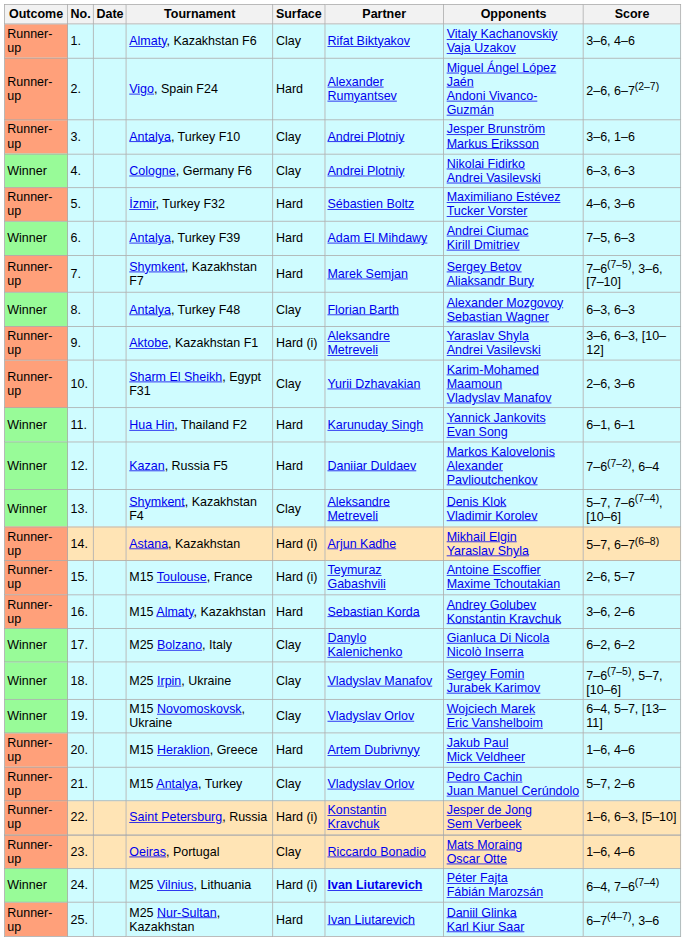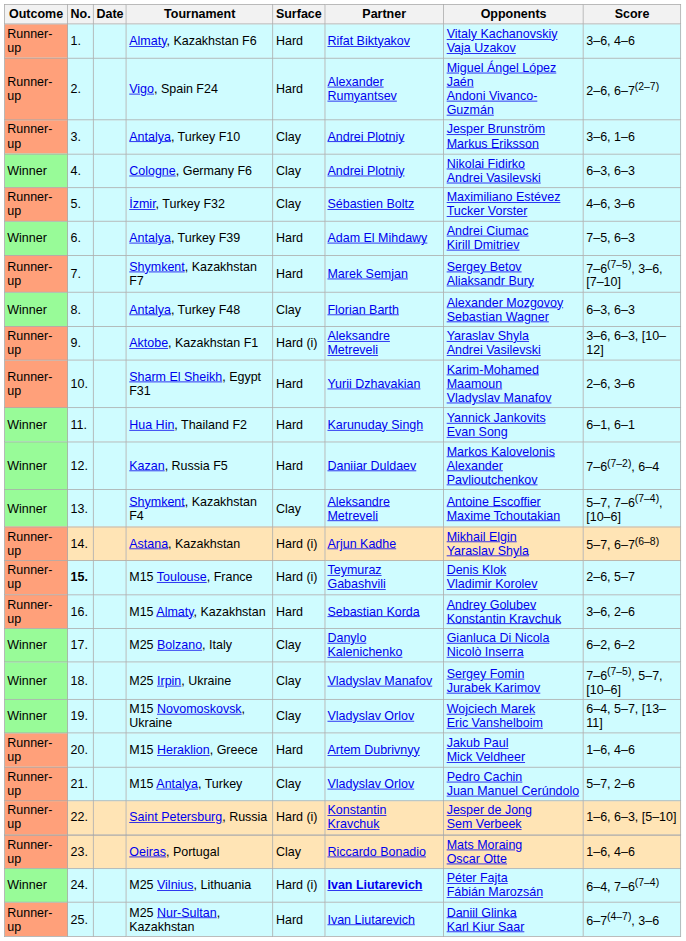Almaty, Kazakhstan F6 | Surface: Clay -> Hard
İzmir, Turkey F32 | Surface: Hard -> Clay
Sharm El Sheikh, Egypt F31 | Surface: Clay -> Hard
Shymkent, Kazakhstan F4 | Opponents: Denis Klok Vladimir Korolev -> Antoine Escoffier Maxime Tchoutakian
M15 Toulouse, France | No.: normal -> bold
M15 Toulouse, France | Opponents: Antoine Escoffier Maxime Tchoutakian -> Denis Klok Vladimir Korolev
